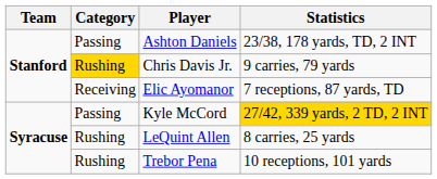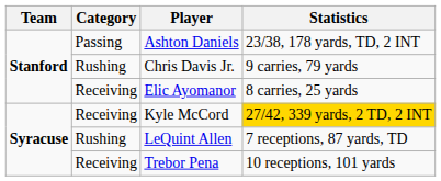Chris Davis Jr. | Category: gold background -> no background
Elic Ayomanor | Statistics: 7 receptions, 87 yards, TD -> 8 carries, 25 yards
Kyle McCord | Category: Passing -> Receiving
LeQuint Allen | Statistics: 8 carries, 25 yards -> 7 receptions, 87 yards, TD
Trebor Pena | Category: Rushing -> Receiving
